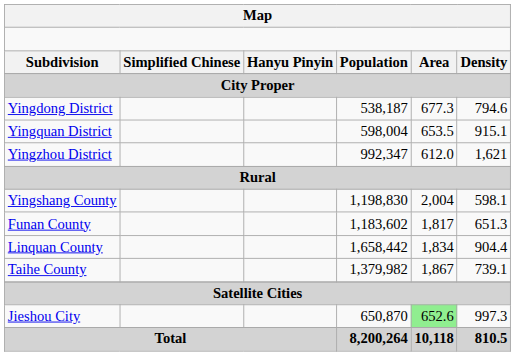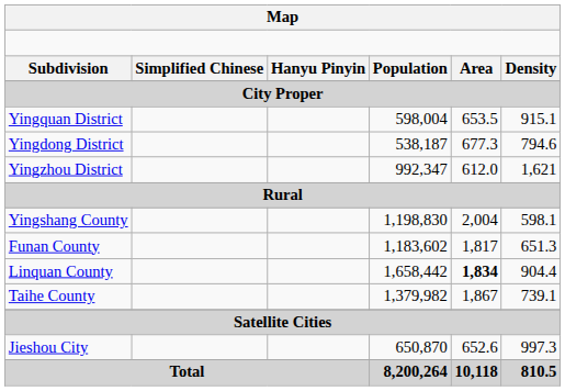rows swapped: Yingdong District <-> Yingquan District
Linquan County | column 5: normal -> bold
Jieshou City | column 5: lightgreen background -> no background
